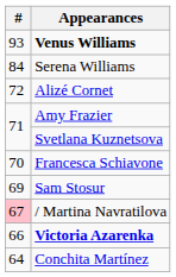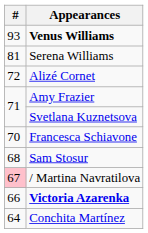Serena Williams | #: 84 -> 81
Sam Stosur | #: 69 -> 68
